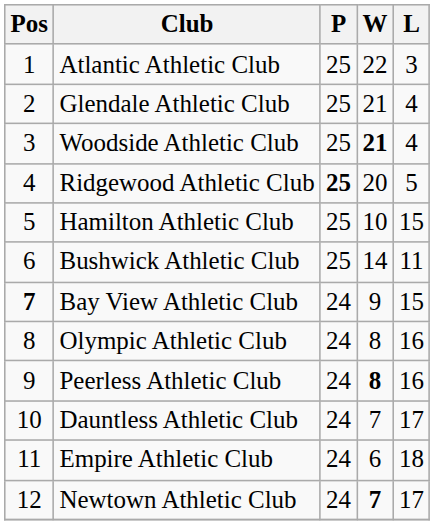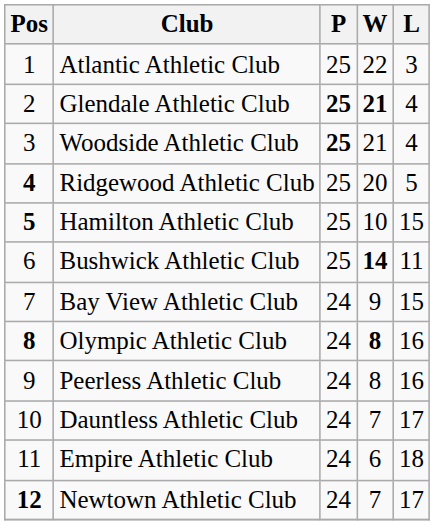Glendale Athletic Club | P: normal -> bold
Glendale Athletic Club | W: normal -> bold
Woodside Athletic Club | P: normal -> bold
Woodside Athletic Club | W: bold -> normal
Ridgewood Athletic Club | Pos: normal -> bold
Ridgewood Athletic Club | P: bold -> normal
Hamilton Athletic Club | Pos: normal -> bold
Bushwick Athletic Club | W: normal -> bold
Bay View Athletic Club | Pos: bold -> normal
Olympic Athletic Club | Pos: normal -> bold
Olympic Athletic Club | W: normal -> bold
Peerless Athletic Club | W: bold -> normal
Newtown Athletic Club | Pos: normal -> bold
Newtown Athletic Club | W: bold -> normal
